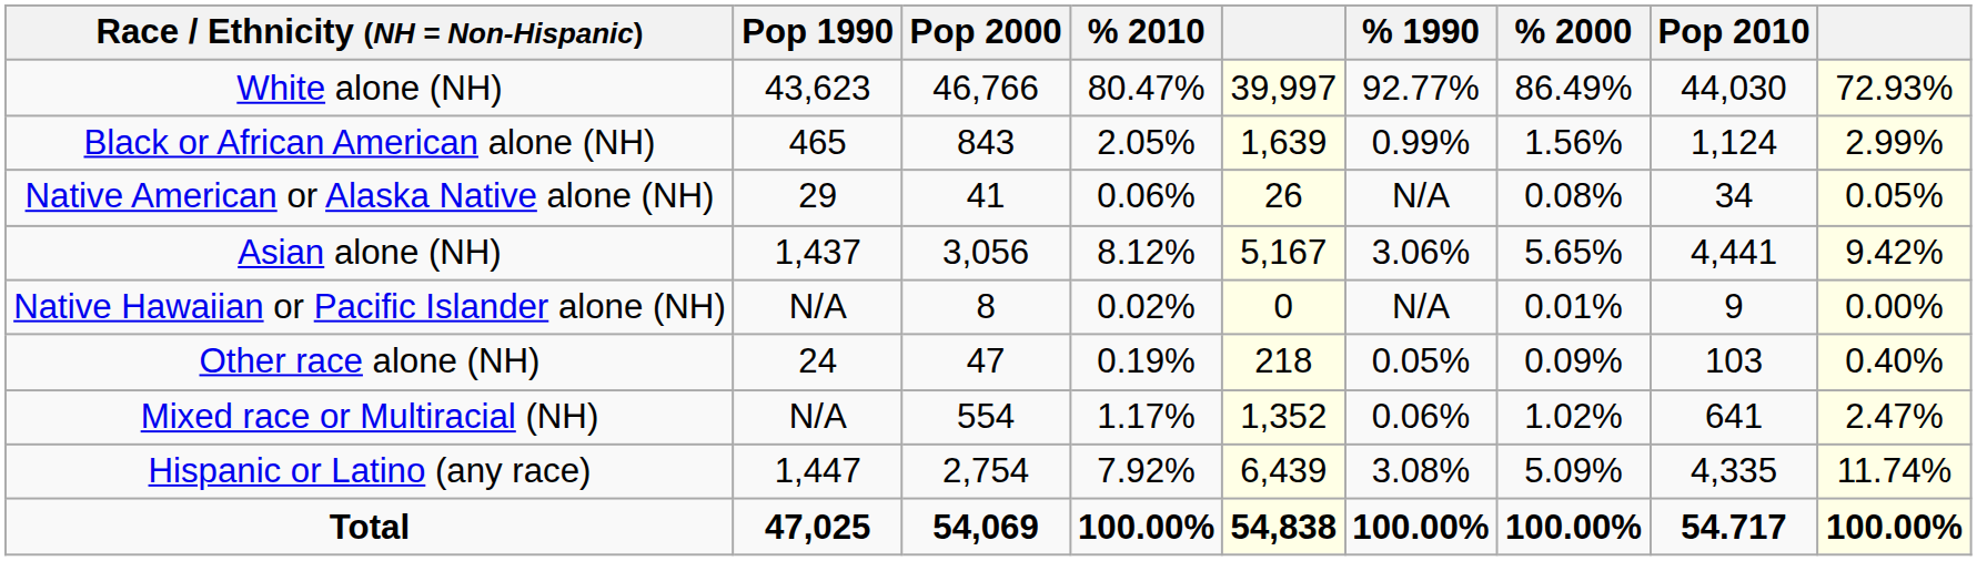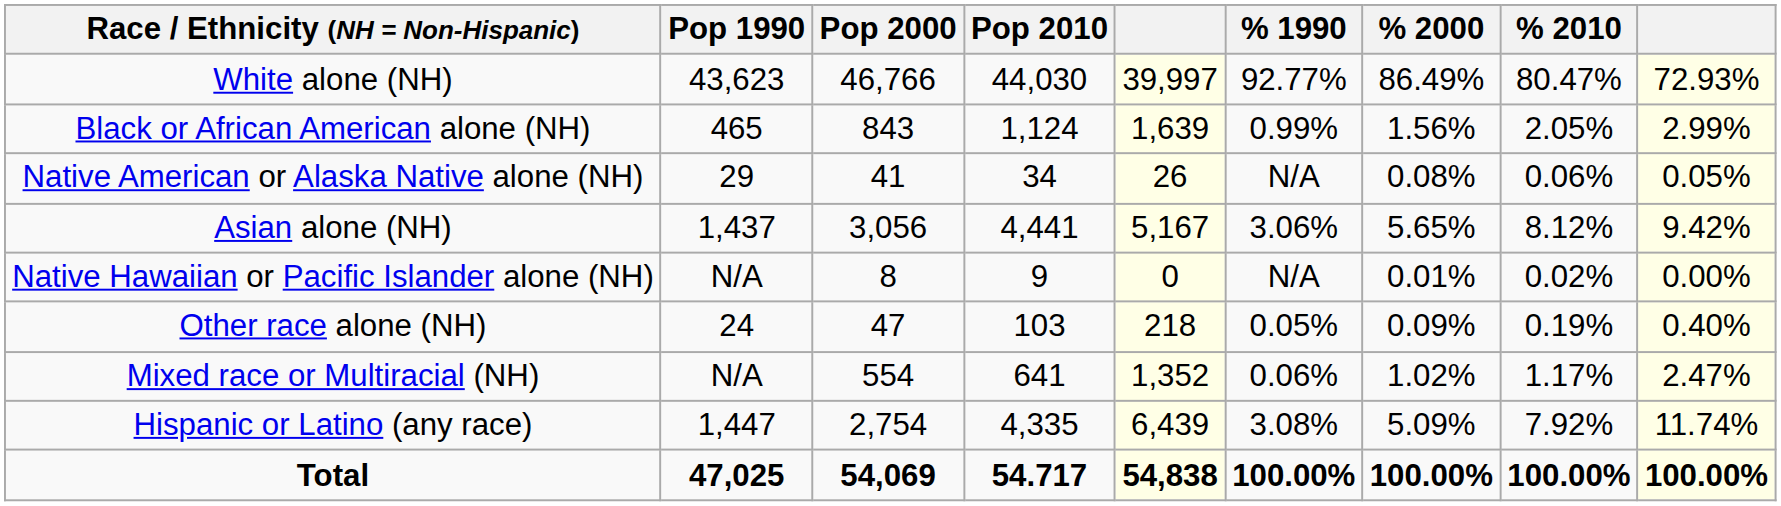columns swapped: Pop 2010 <-> % 2010
